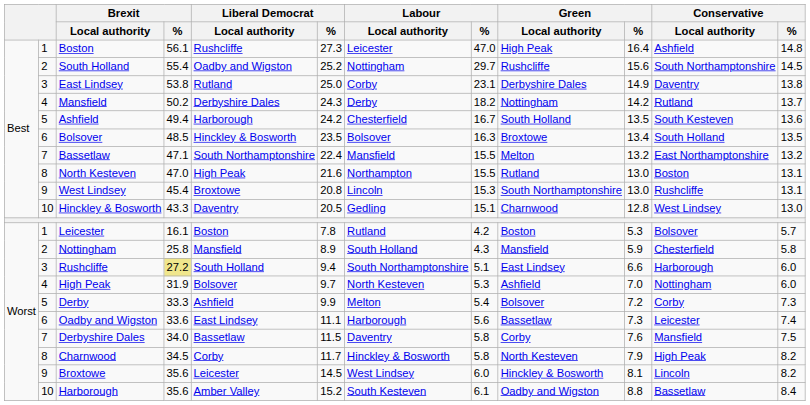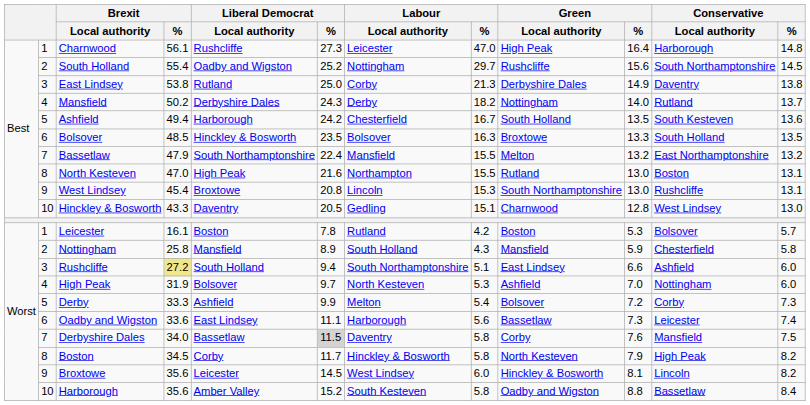row 3 | Brexit / Local authority: Boston -> Charnwood
row 3 | Conservative / Local authority: Ashfield -> Harborough
row 5 | Labour / %: 23.1 -> 21.3
row 6 | Green / %: 14.2 -> 14.0
row 8 | Green / %: 13.4 -> 13.3
row 9 | Brexit / %: 47.1 -> 47.9
row 16 | Conservative / Local authority: Harborough -> Ashfield
row 20 | Liberal Democrat / %: no background -> lightgrey background
row 21 | Brexit / Local authority: Charnwood -> Boston
row 23 | Labour / %: 6.1 -> 5.8
